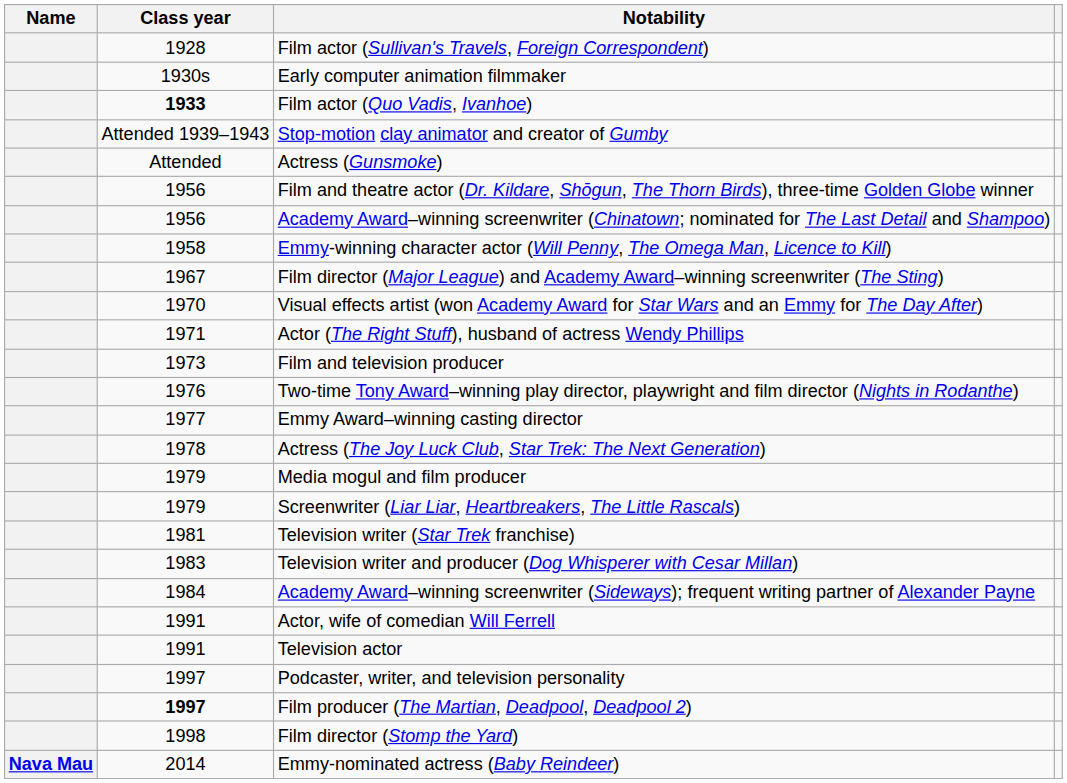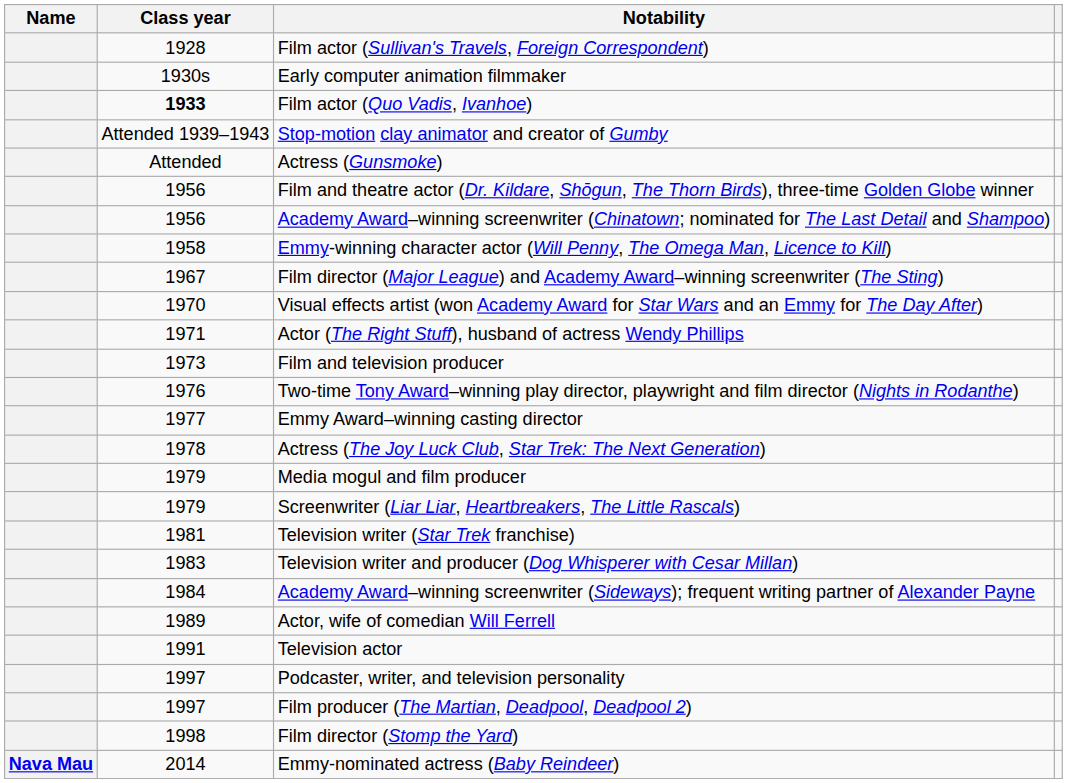Actor, wife of comedian Will Ferrell | Class year: 1991 -> 1989
Film producer (The Martian, Deadpool, Deadpool 2) | Class year: bold -> normal
